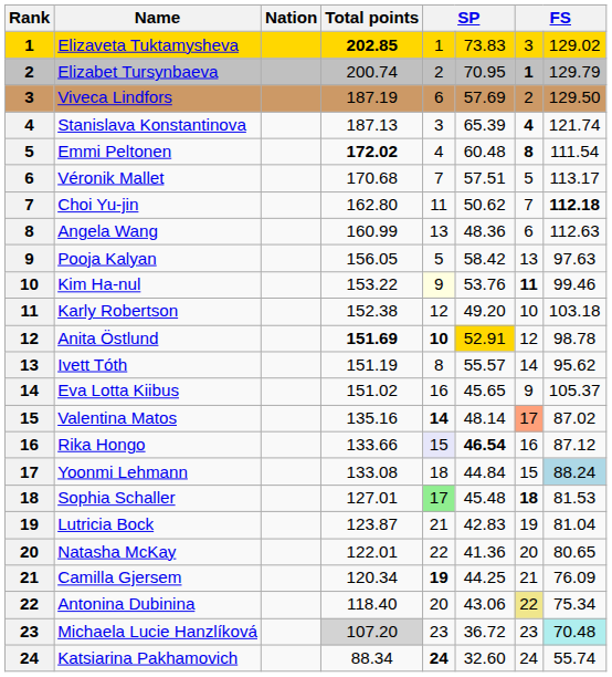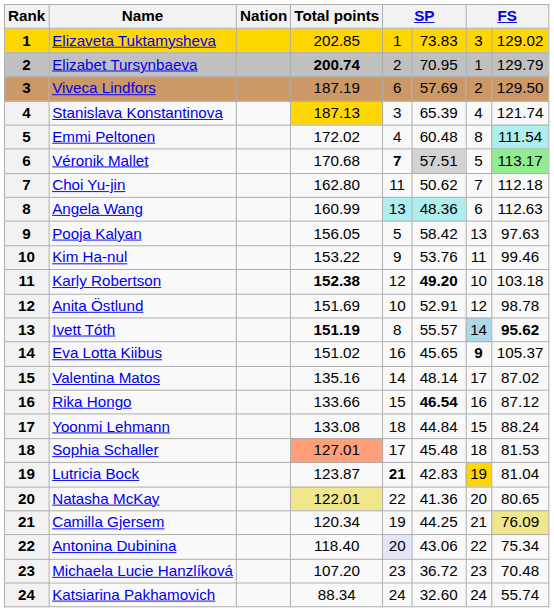Elizaveta Tuktamysheva | Total points: bold -> normal
Elizabet Tursynbaeva | Total points: normal -> bold
Elizabet Tursynbaeva | column 7: bold -> normal
Stanislava Konstantinova | Total points: no background -> gold background
Stanislava Konstantinova | column 7: bold -> normal
Emmi Peltonen | Total points: bold -> normal
Emmi Peltonen | column 7: bold -> normal
Emmi Peltonen | column 8: no background -> paleturquoise background
Véronik Mallet | column 5: normal -> bold
Véronik Mallet | column 6: no background -> lightgrey background
Véronik Mallet | column 8: no background -> lightgreen background
Choi Yu-jin | column 8: bold -> normal
Angela Wang | column 5: no background -> paleturquoise background
Angela Wang | column 6: no background -> paleturquoise background
Kim Ha-nul | column 5: lightyellow background -> no background
Kim Ha-nul | column 7: bold -> normal
Karly Robertson | Total points: normal -> bold
Karly Robertson | column 6: normal -> bold
Anita Östlund | Total points: bold -> normal
Anita Östlund | column 5: bold -> normal
Anita Östlund | column 6: gold background -> no background
Ivett Tóth | Total points: normal -> bold
Ivett Tóth | column 7: no background -> lightblue background
Ivett Tóth | column 8: normal -> bold
Eva Lotta Kiibus | column 7: normal -> bold
Valentina Matos | column 5: bold -> normal
Valentina Matos | column 7: lightsalmon background -> no background
Rika Hongo | column 5: lavender background -> no background
Yoonmi Lehmann | column 8: lightblue background -> no background
Sophia Schaller | Total points: no background -> lightsalmon background
Sophia Schaller | column 5: lightgreen background -> no background
Sophia Schaller | column 7: bold -> normal
Lutricia Bock | column 5: normal -> bold
Lutricia Bock | column 7: no background -> gold background
Natasha McKay | Total points: no background -> khaki background
Camilla Gjersem | column 5: bold -> normal
Camilla Gjersem | column 8: no background -> khaki background
Antonina Dubinina | column 5: no background -> lavender background
Antonina Dubinina | column 7: khaki background -> no background
Michaela Lucie Hanzlíková | Total points: lightgrey background -> no background
Michaela Lucie Hanzlíková | column 8: paleturquoise background -> no background
Katsiarina Pakhamovich | column 5: bold -> normal
